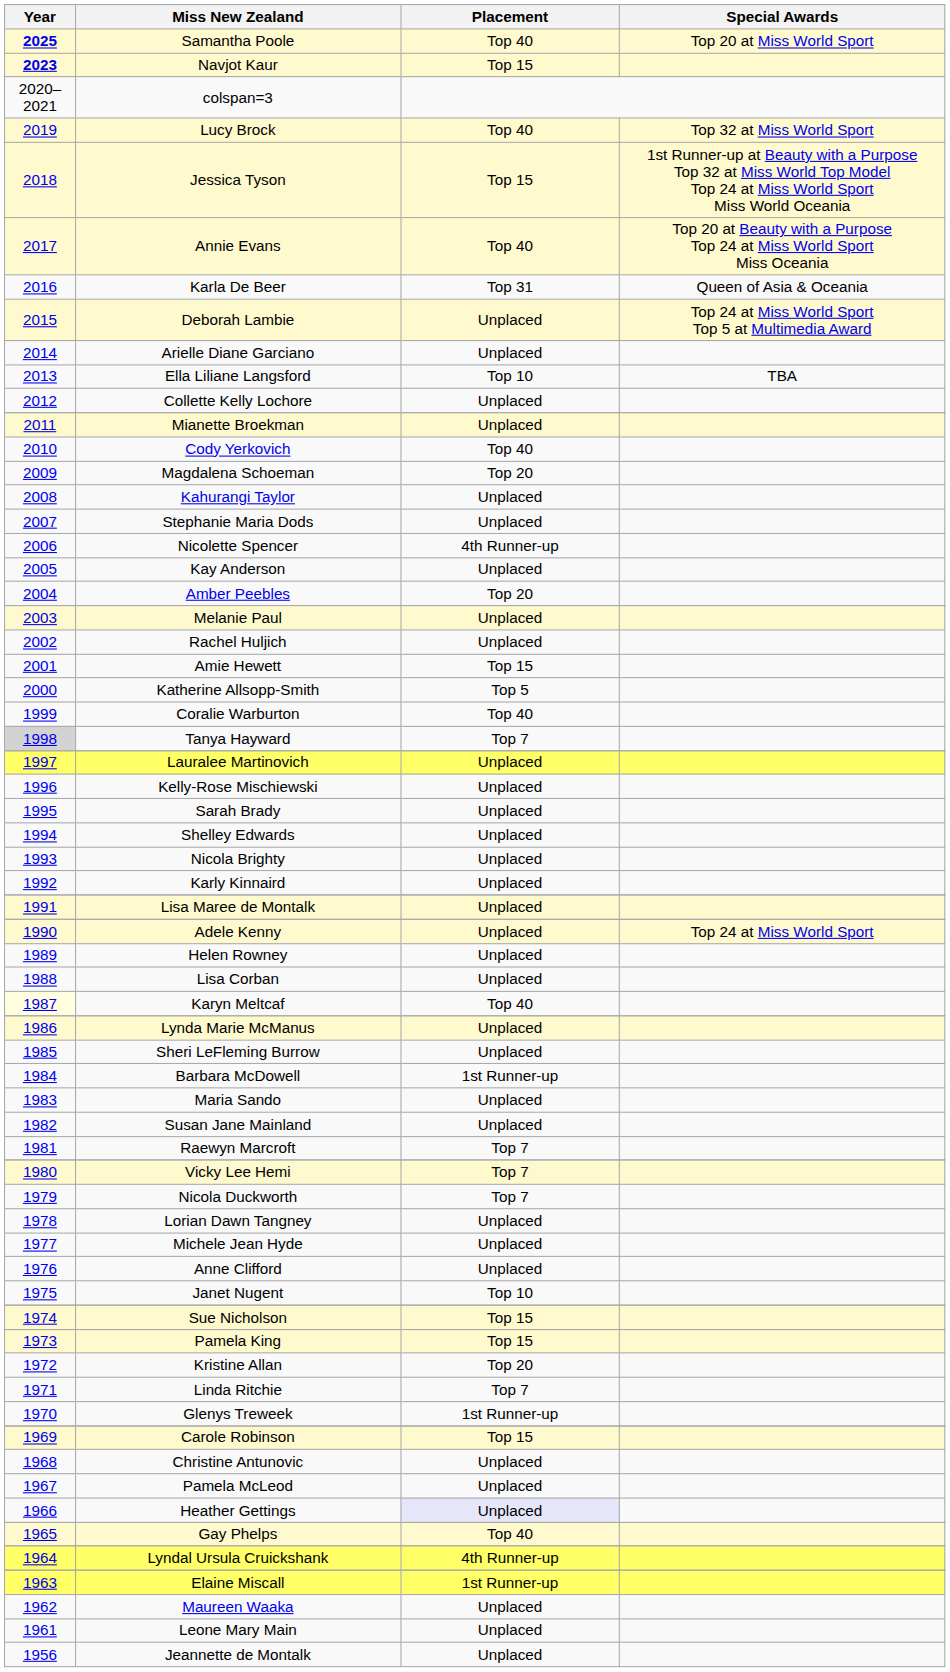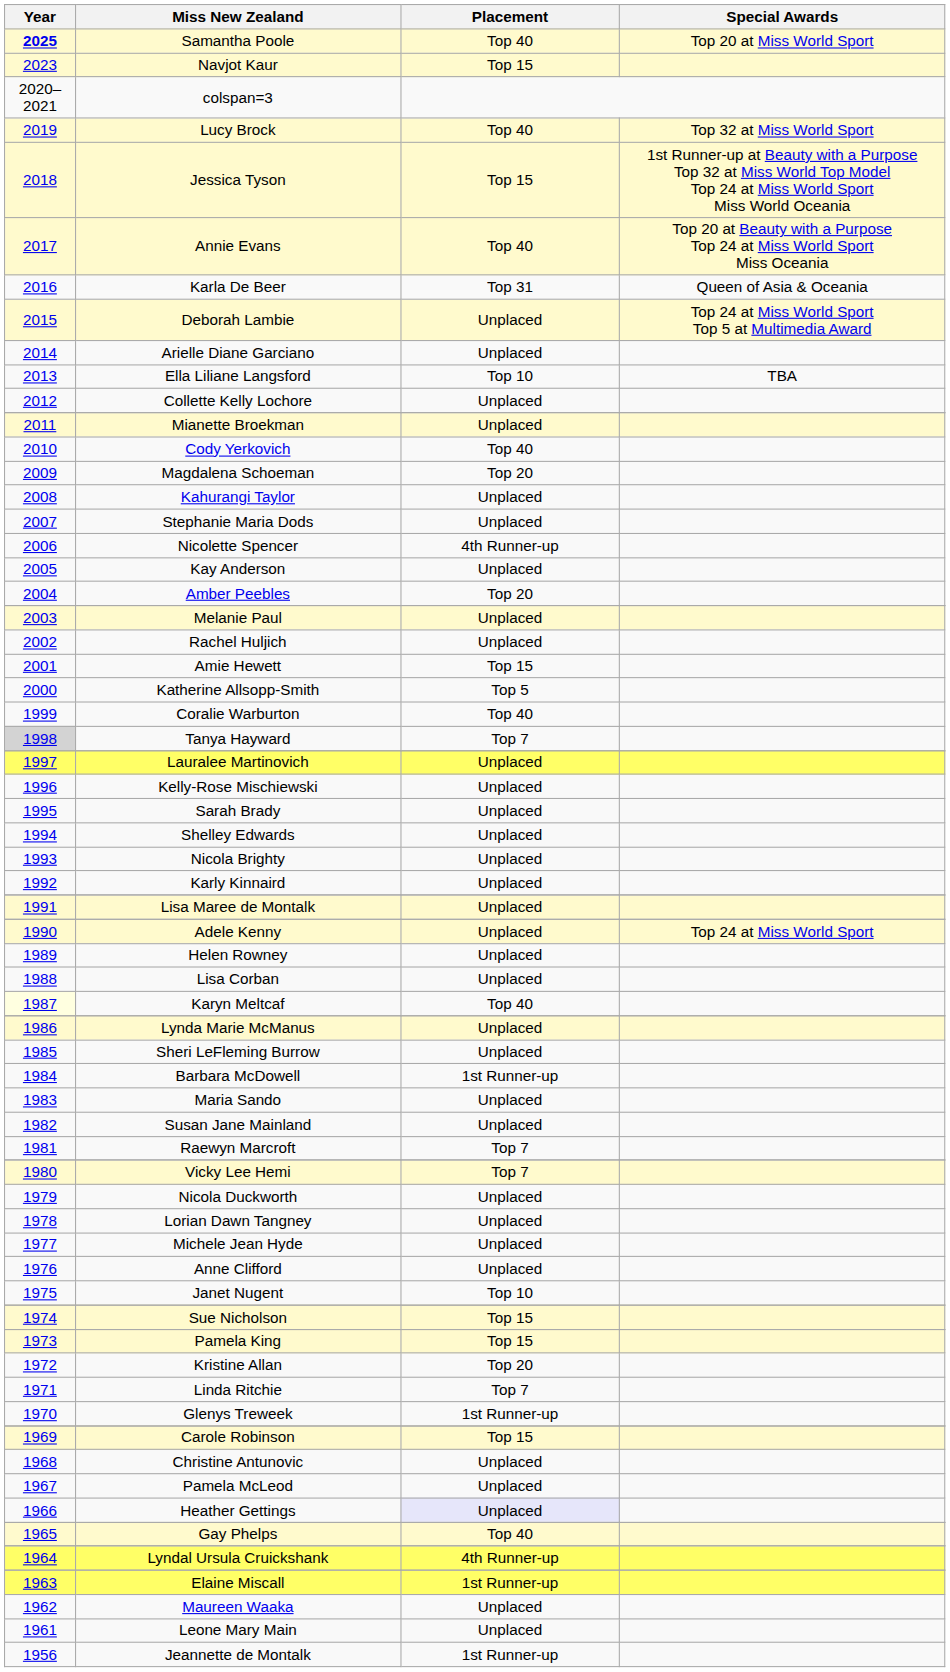Navjot Kaur | Year: bold -> normal
Nicola Duckworth | Placement: Top 7 -> Unplaced
Jeannette de Montalk | Placement: Unplaced -> 1st Runner-up
